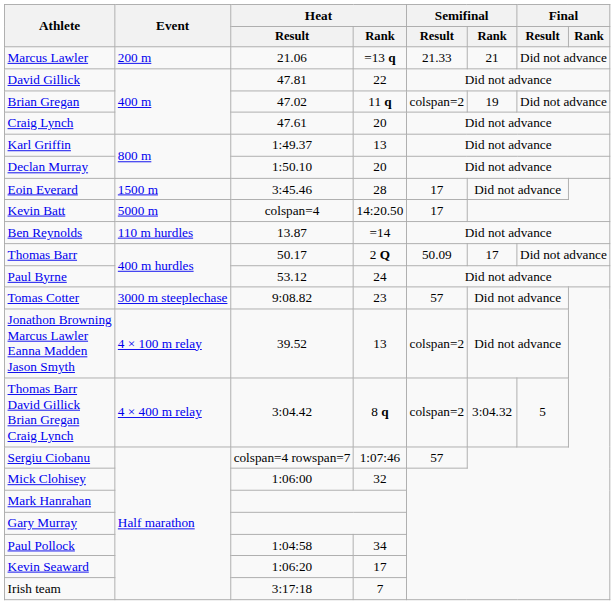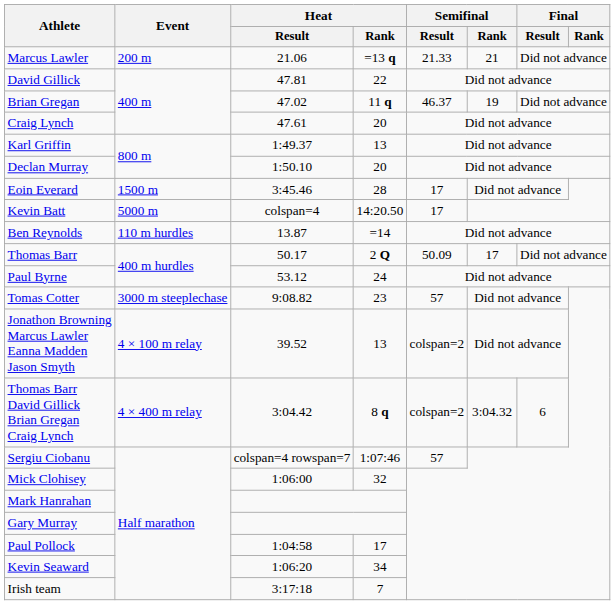Brian Gregan | Semifinal / Result: colspan=2 -> 46.37
Thomas Barr David Gillick Brian Gregan Craig Lynch | Final / Result: 5 -> 6
Paul Pollock | Heat / Rank: 34 -> 17
Kevin Seaward | Heat / Rank: 17 -> 34
